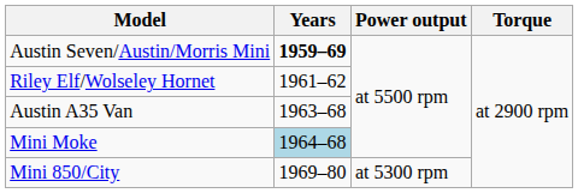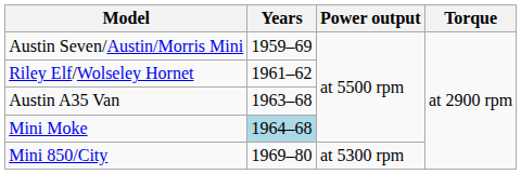Austin Seven/Austin/Morris Mini | Years: bold -> normal
